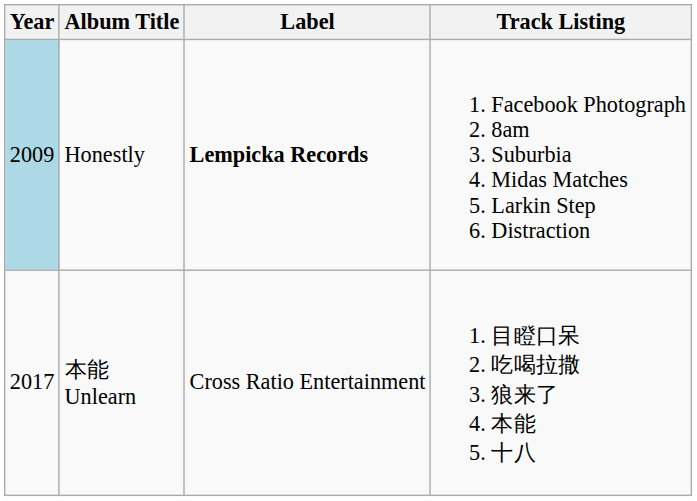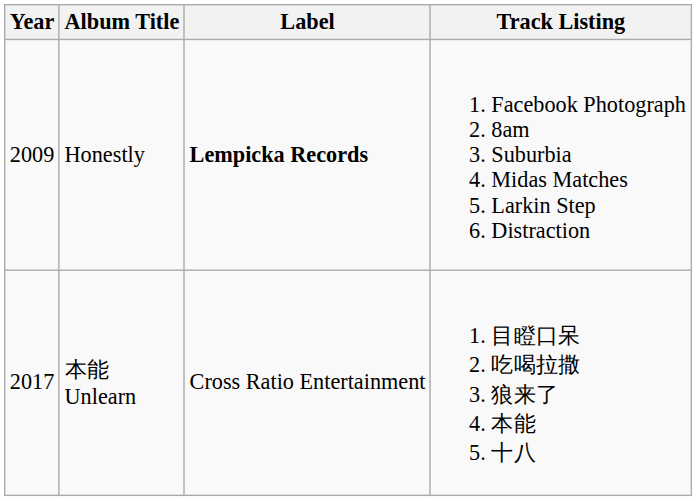Honestly | Year: lightblue background -> no background
